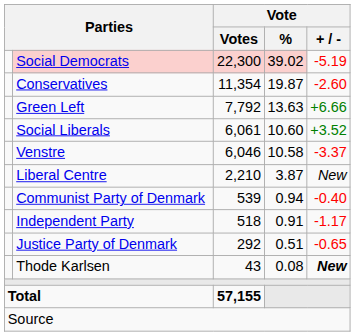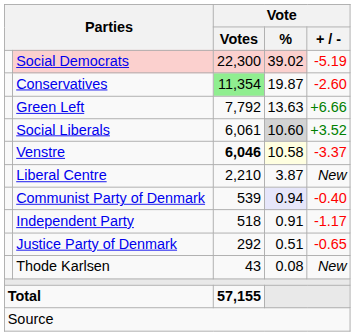Conservatives | Vote / Votes: no background -> lightgreen background
Social Liberals | Vote / %: no background -> lightgrey background
Venstre | Vote / Votes: normal -> bold
Venstre | Vote / %: no background -> lightyellow background
Communist Party of Denmark | Vote / %: no background -> lavender background
Thode Karlsen | Vote / + / -: bold -> normal
